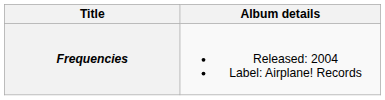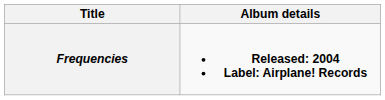Frequencies | Album details: normal -> bold
